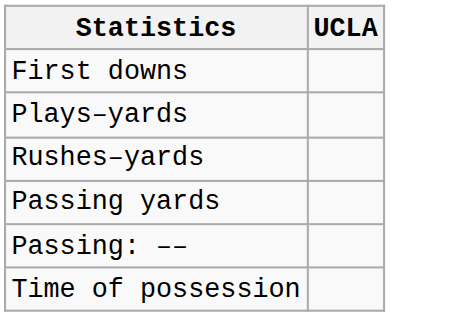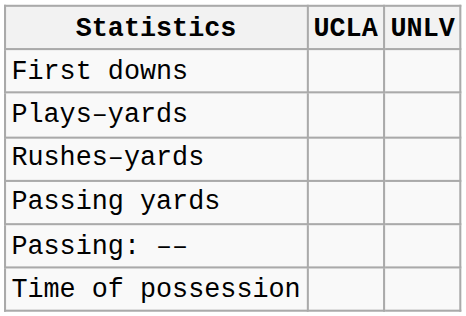+ column: UNLV
